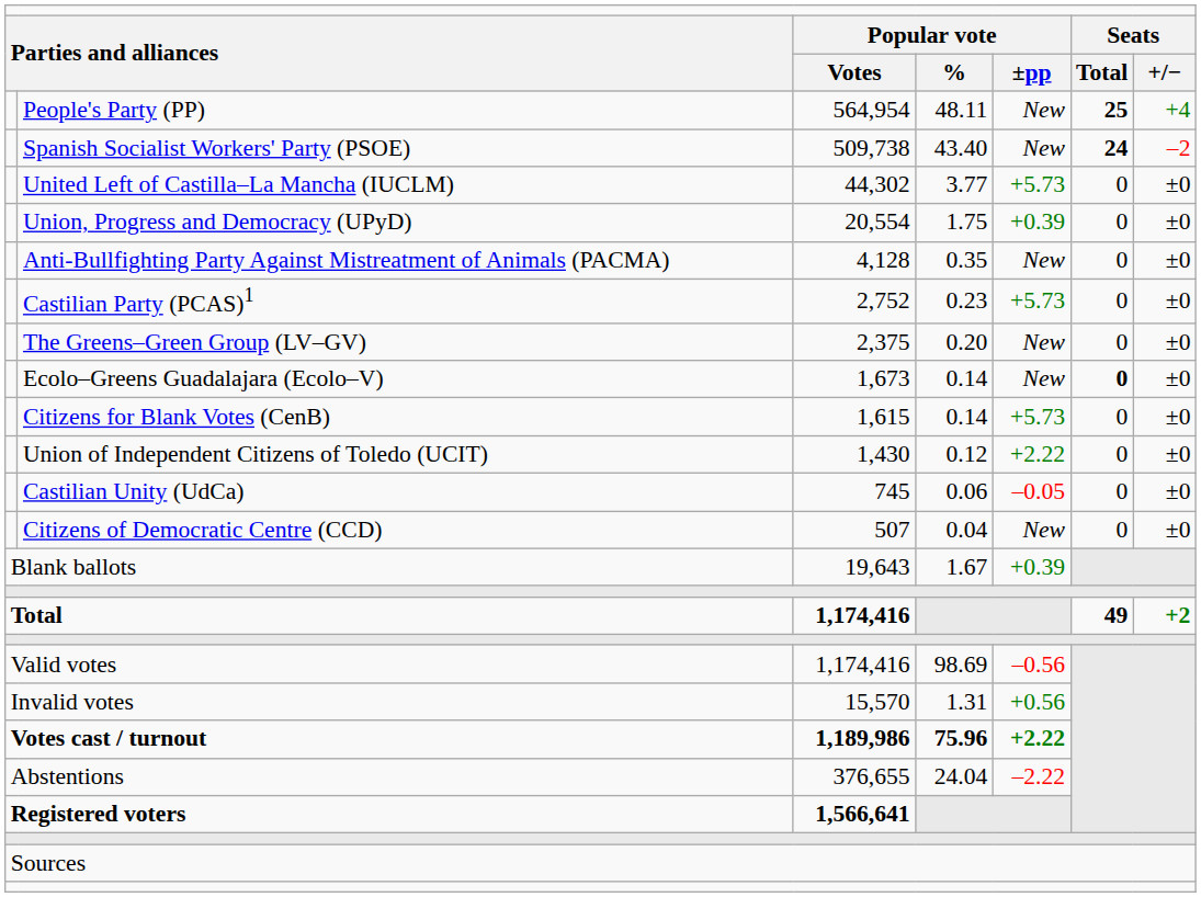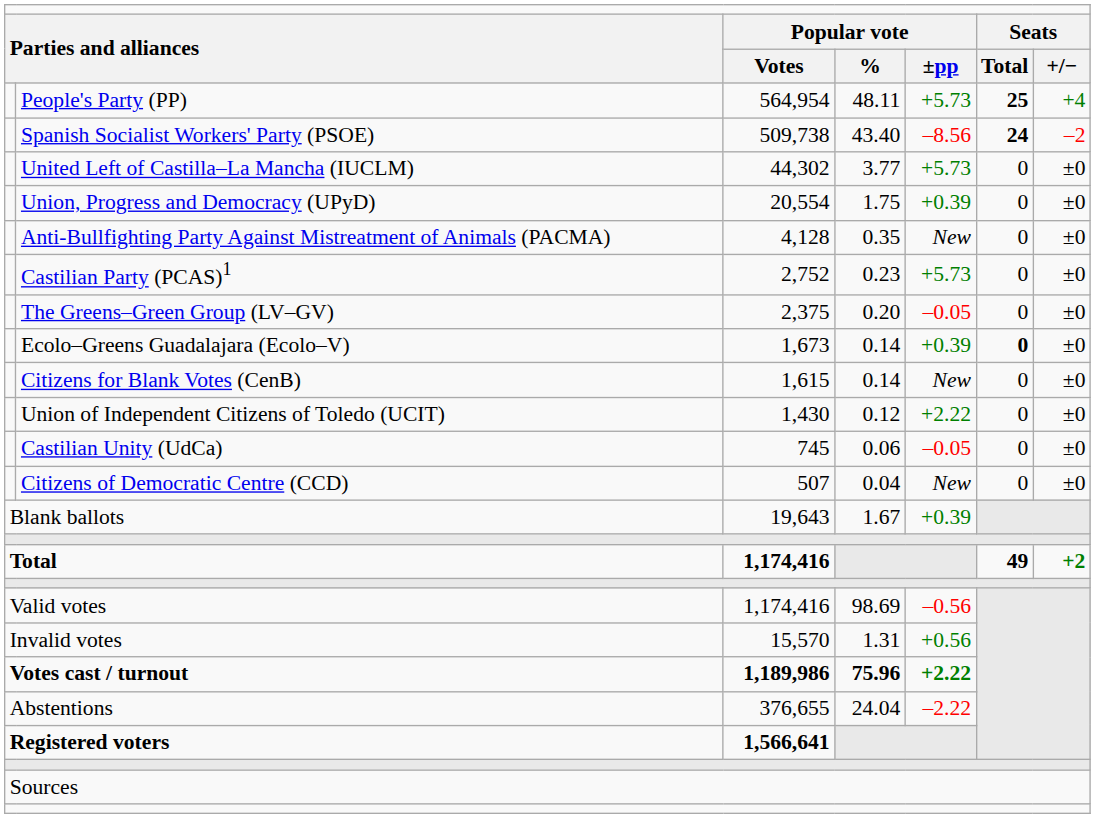People's Party (PP) | column 5: New -> +5.73
Spanish Socialist Workers' Party (PSOE) | column 5: New -> –8.56
The Greens–Green Group (LV–GV) | column 5: New -> –0.05
Ecolo–Greens Guadalajara (Ecolo–V) | column 5: New -> +0.39
Citizens for Blank Votes (CenB) | column 5: +5.73 -> New
